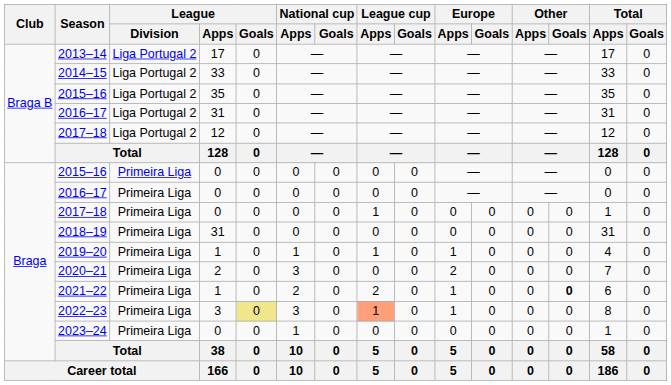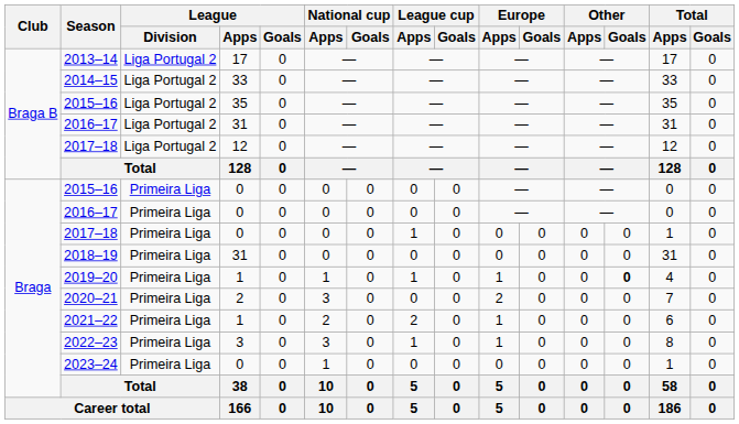2019–20 | Other / Goals: normal -> bold
2021–22 | Other / Goals: bold -> normal
2022–23 | League / Goals: khaki background -> no background
2022–23 | League cup / Apps: lightsalmon background -> no background
